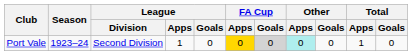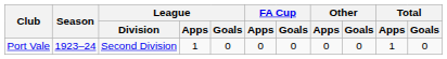Port Vale | FA Cup / Apps: gold background -> no background
Port Vale | FA Cup / Goals: lightgrey background -> no background
Port Vale | Other / Apps: paleturquoise background -> no background
